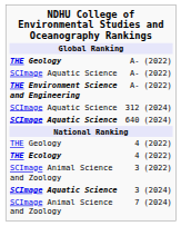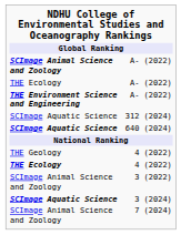row 3 | column 1: THE Geology -> SCImage Animal Science and Zoology
row 4 | column 1: SCImage Aquatic Science -> THE Ecology
